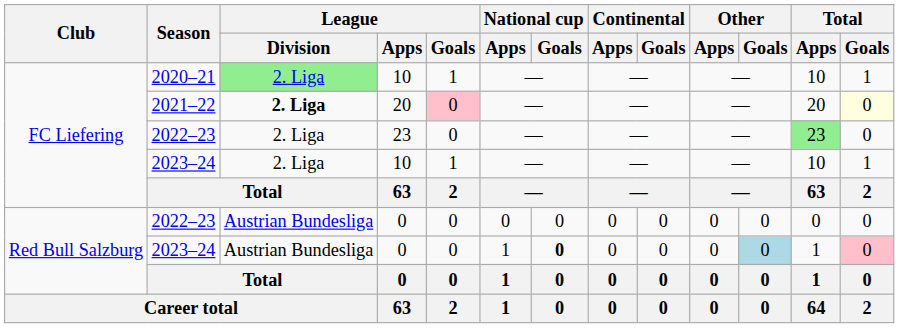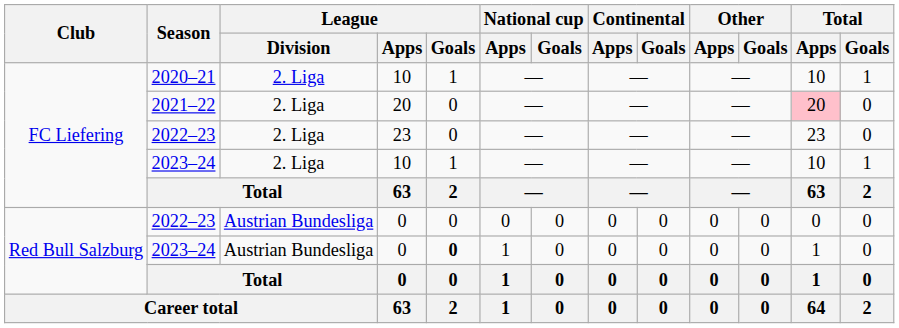2020–21 | League / Division: lightgreen background -> no background
2021–22 | League / Division: bold -> normal
2021–22 | League / Goals: pink background -> no background
2021–22 | Total / Apps: no background -> pink background
2021–22 | Total / Goals: lightyellow background -> no background
2022–23 / 23 | Total / Apps: lightgreen background -> no background
2023–24 / 0 | League / Goals: normal -> bold
2023–24 / 0 | National cup / Goals: bold -> normal
2023–24 / 0 | Other / Goals: lightblue background -> no background
2023–24 / 0 | Total / Goals: pink background -> no background
